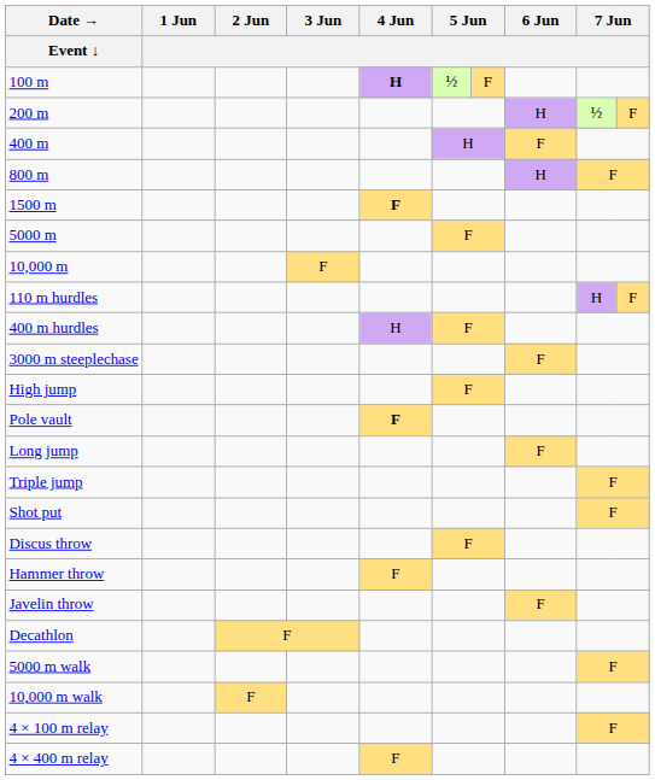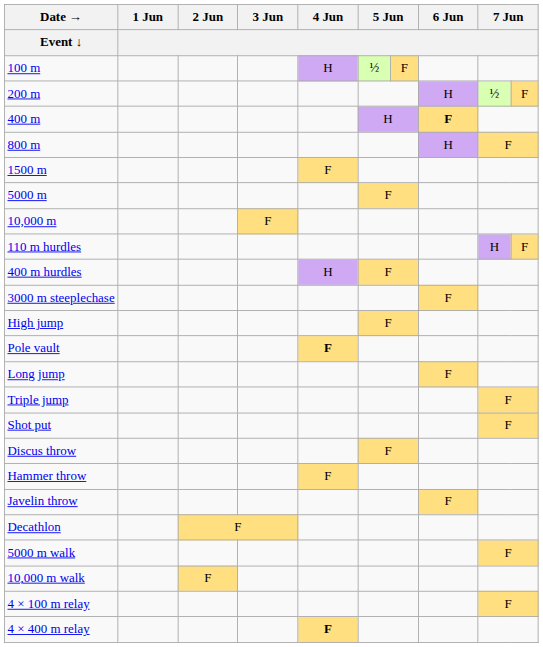100 m | 4 Jun: bold -> normal
400 m | 6 Jun: normal -> bold
1500 m | 4 Jun: bold -> normal
4 × 400 m relay | 4 Jun: normal -> bold
